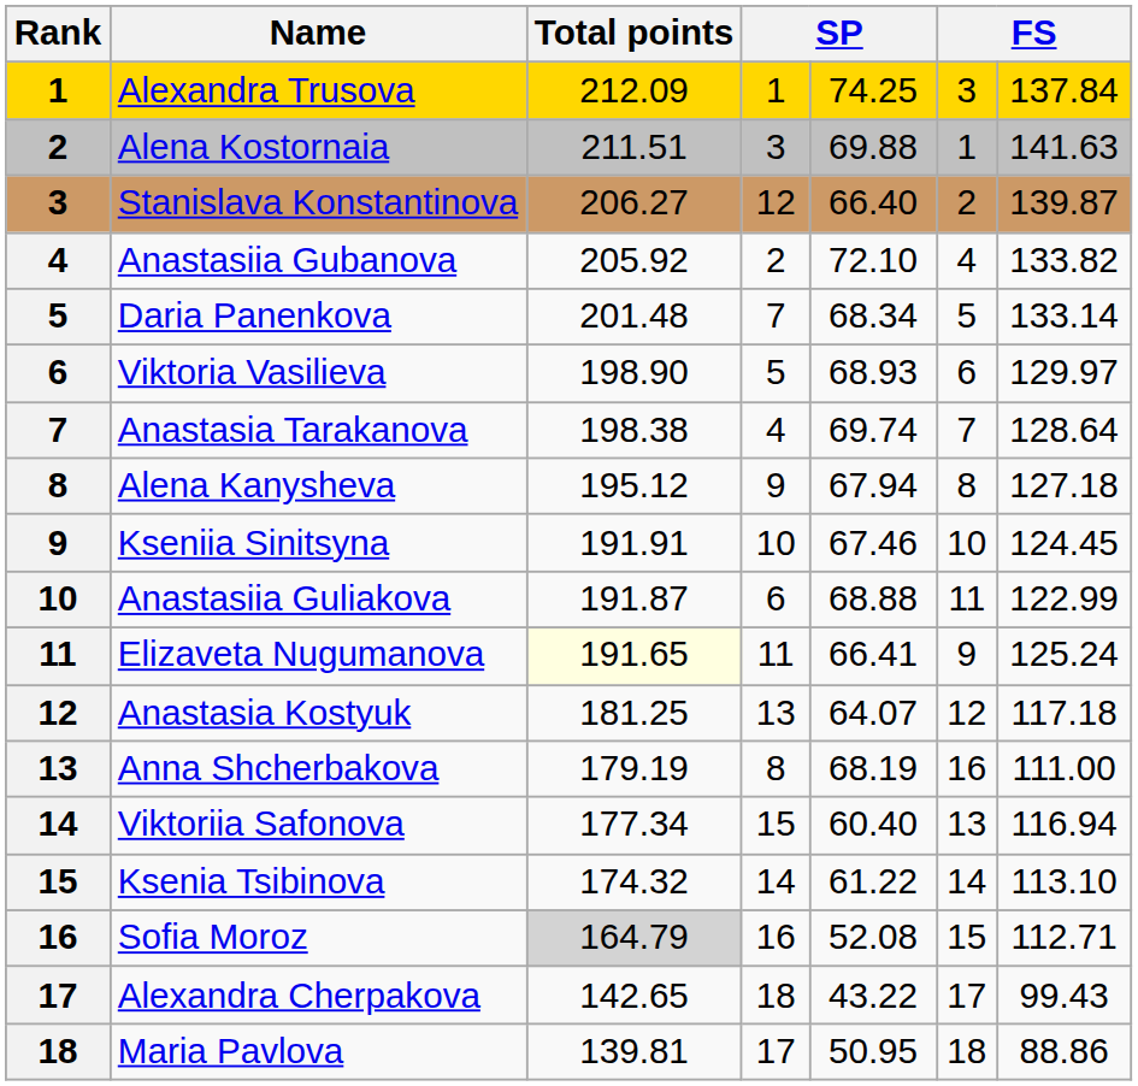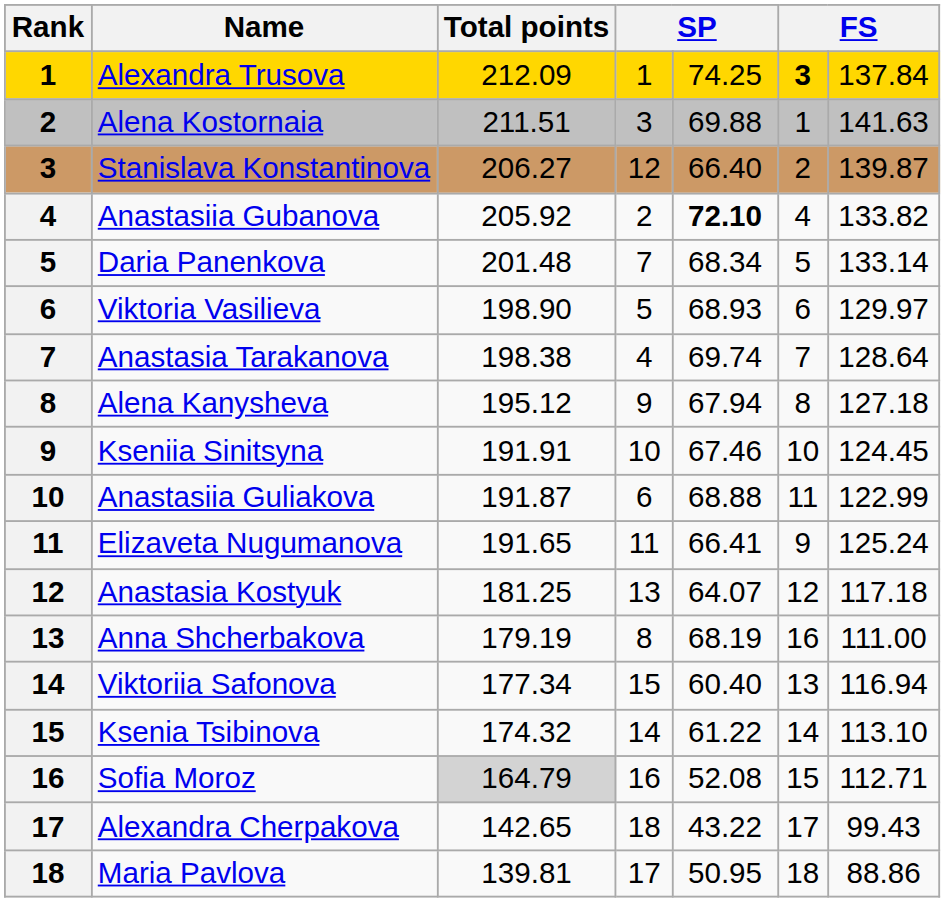Alexandra Trusova | column 6: normal -> bold
Anastasiia Gubanova | column 5: normal -> bold
Elizaveta Nugumanova | Total points: lightyellow background -> no background
